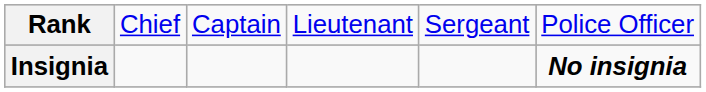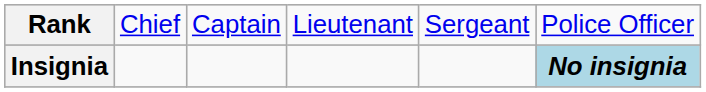Insignia | column 6: no background -> lightblue background
